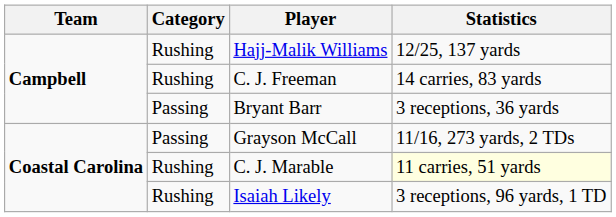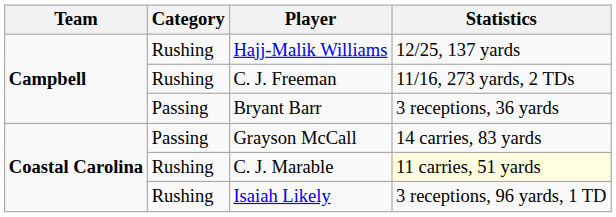C. J. Freeman | Statistics: 14 carries, 83 yards -> 11/16, 273 yards, 2 TDs
Grayson McCall | Statistics: 11/16, 273 yards, 2 TDs -> 14 carries, 83 yards
